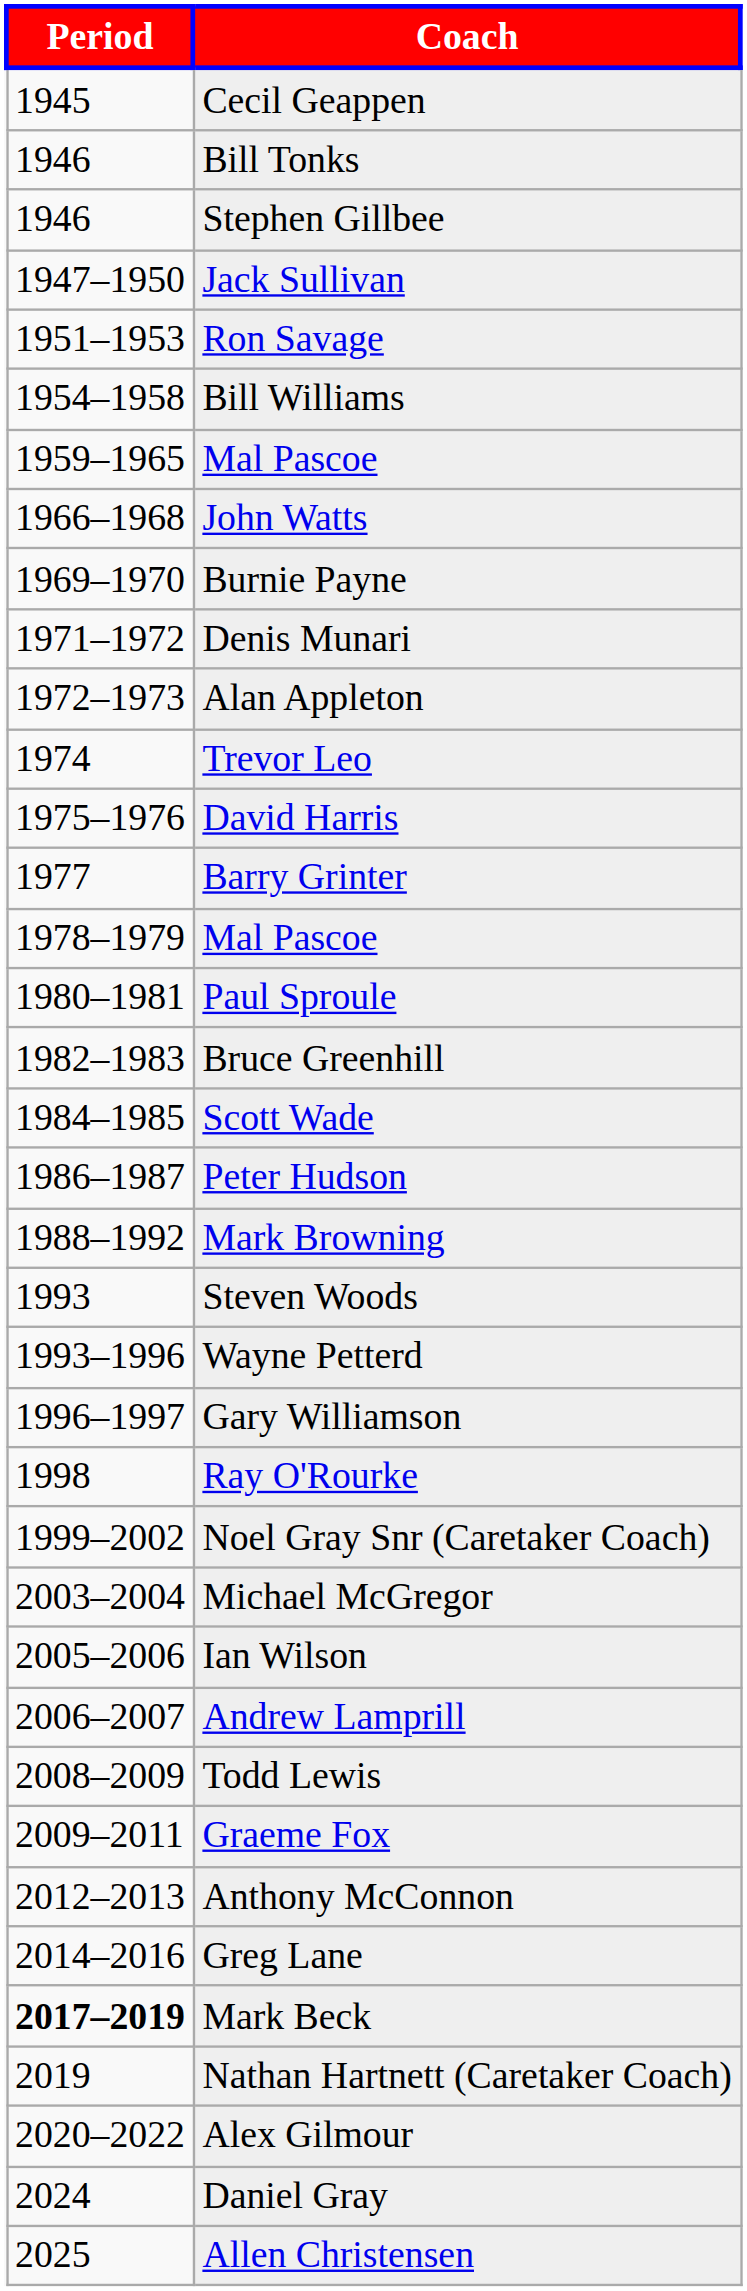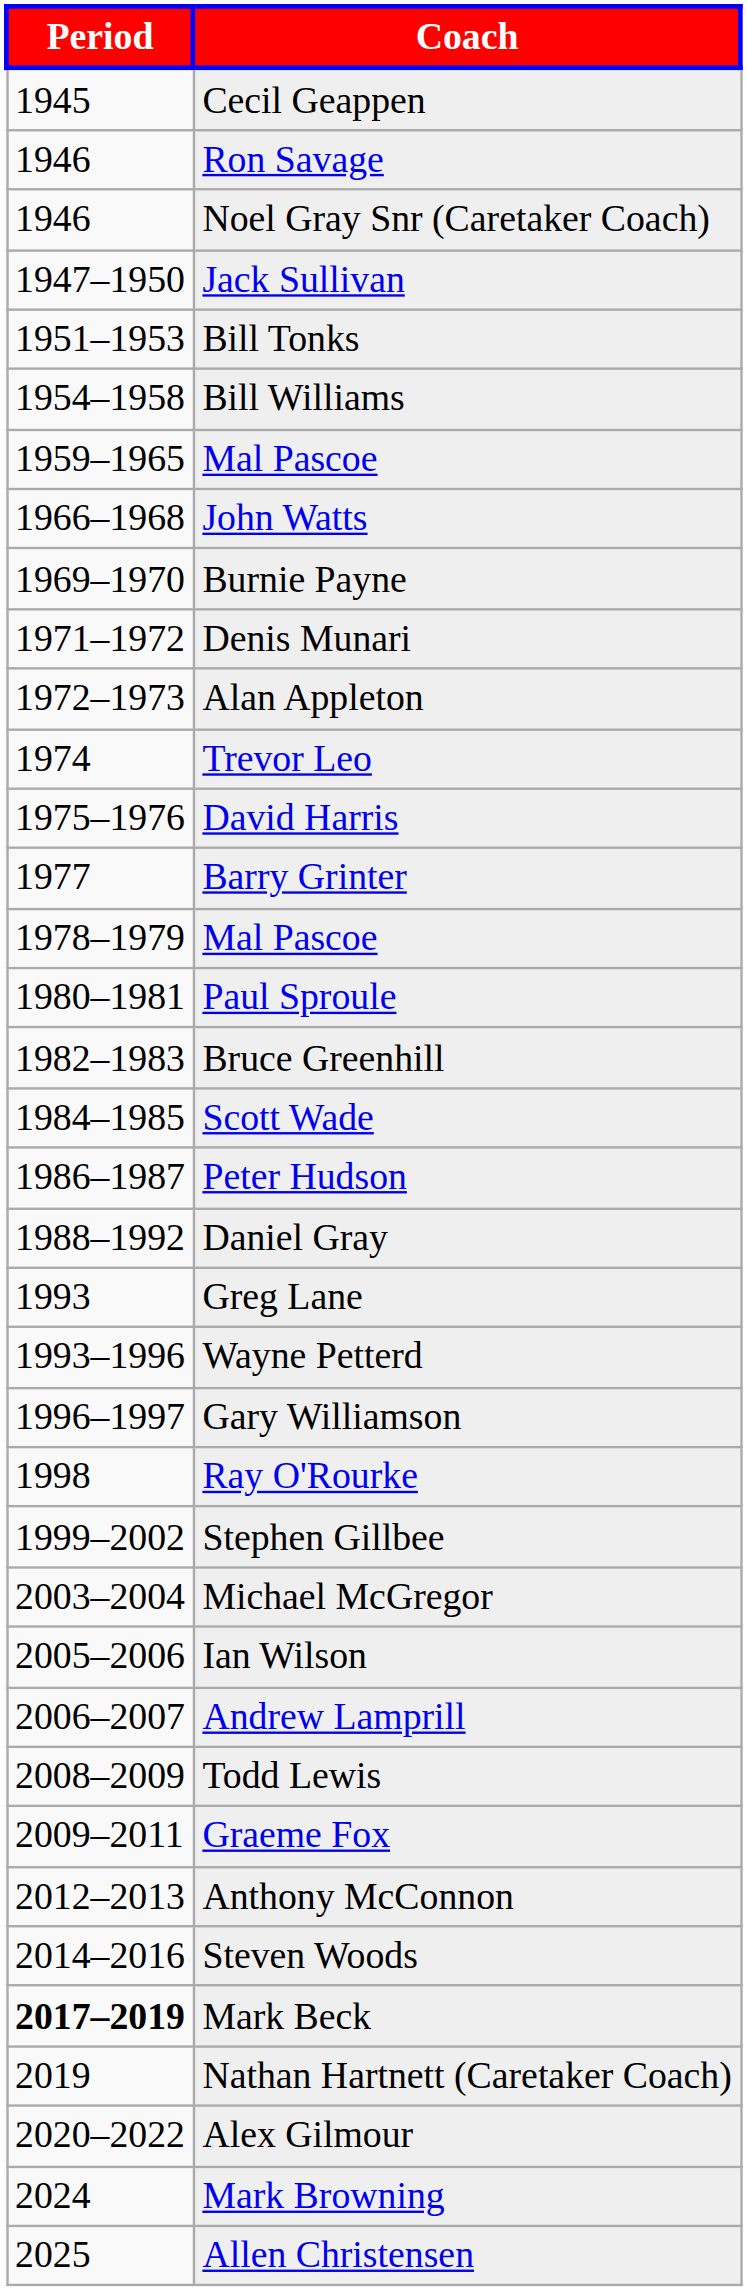row 3 | Coach: Bill Tonks -> Ron Savage
row 4 | Coach: Stephen Gillbee -> Noel Gray Snr (Caretaker Coach)
row 6 | Coach: Ron Savage -> Bill Tonks
row 21 | Coach: Mark Browning -> Daniel Gray
row 22 | Coach: Steven Woods -> Greg Lane
row 26 | Coach: Noel Gray Snr (Caretaker Coach) -> Stephen Gillbee
row 33 | Coach: Greg Lane -> Steven Woods
row 37 | Coach: Daniel Gray -> Mark Browning
